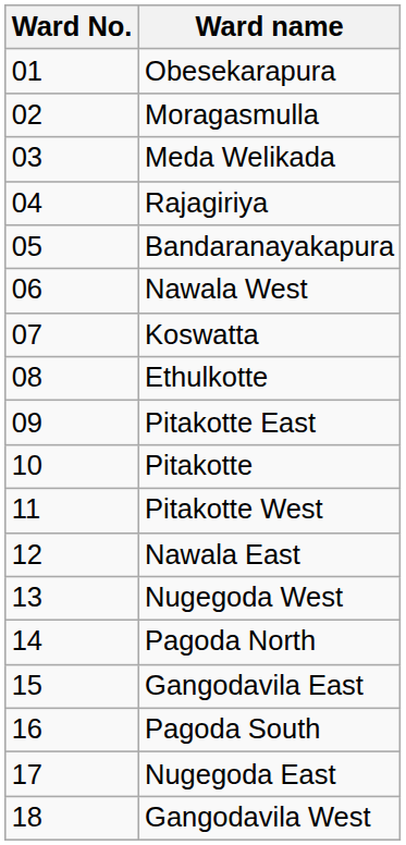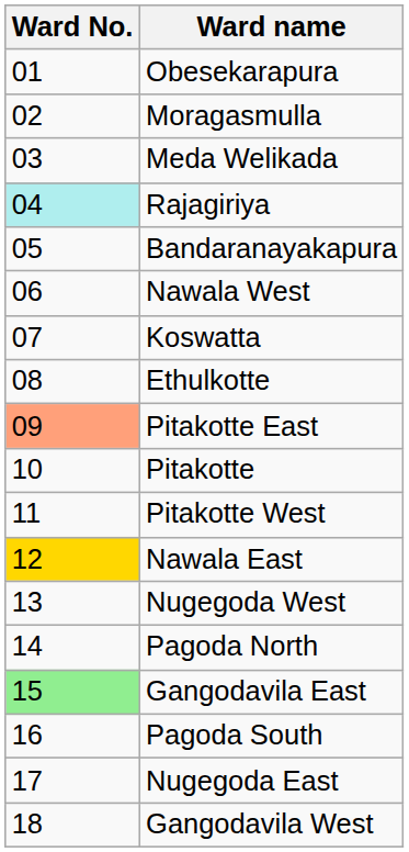Rajagiriya | Ward No.: no background -> paleturquoise background
Pitakotte East | Ward No.: no background -> lightsalmon background
Nawala East | Ward No.: no background -> gold background
Gangodavila East | Ward No.: no background -> lightgreen background
